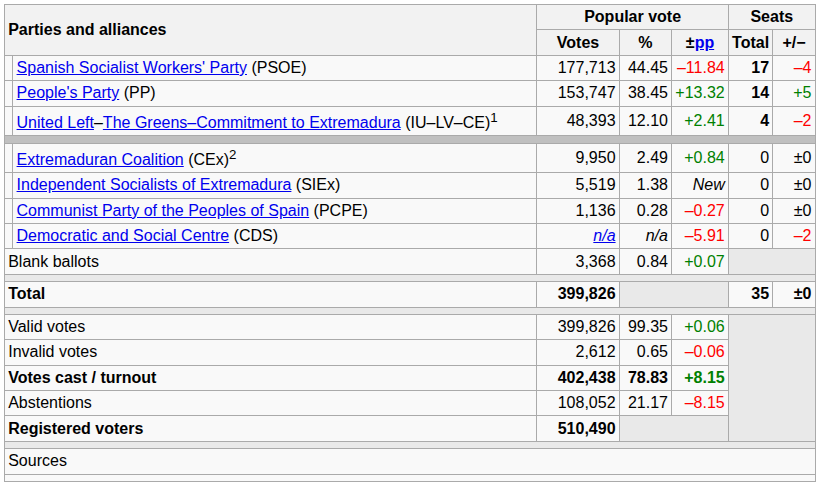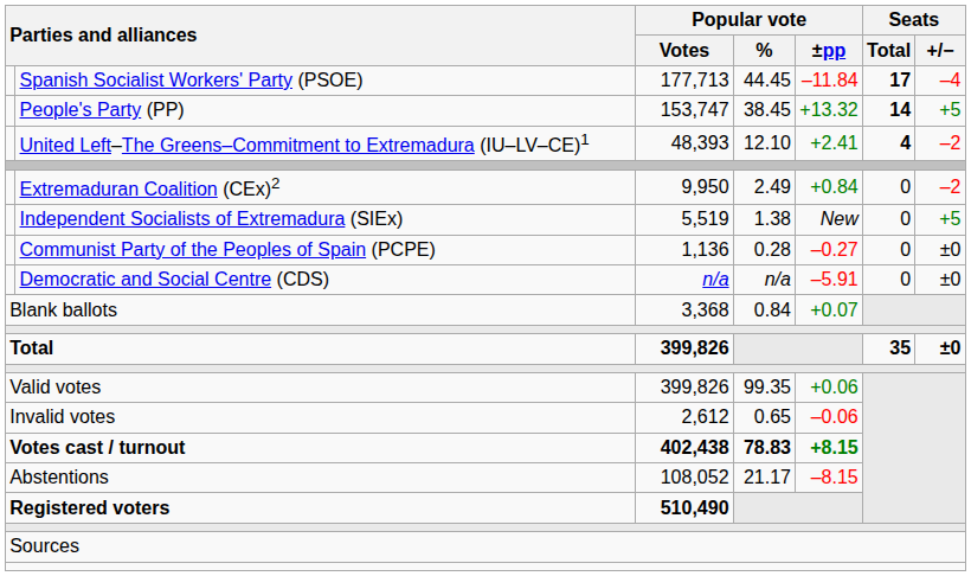Extremaduran Coalition (CEx)2 | Seats / +/−: ±0 -> –2
Independent Socialists of Extremadura (SIEx) | Seats / +/−: ±0 -> +5
Democratic and Social Centre (CDS) | Seats / +/−: –2 -> ±0
